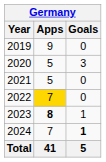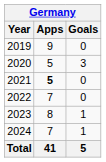2021 | Apps: normal -> bold
2022 | Apps: gold background -> no background
2023 | Apps: bold -> normal
2024 | Goals: bold -> normal
